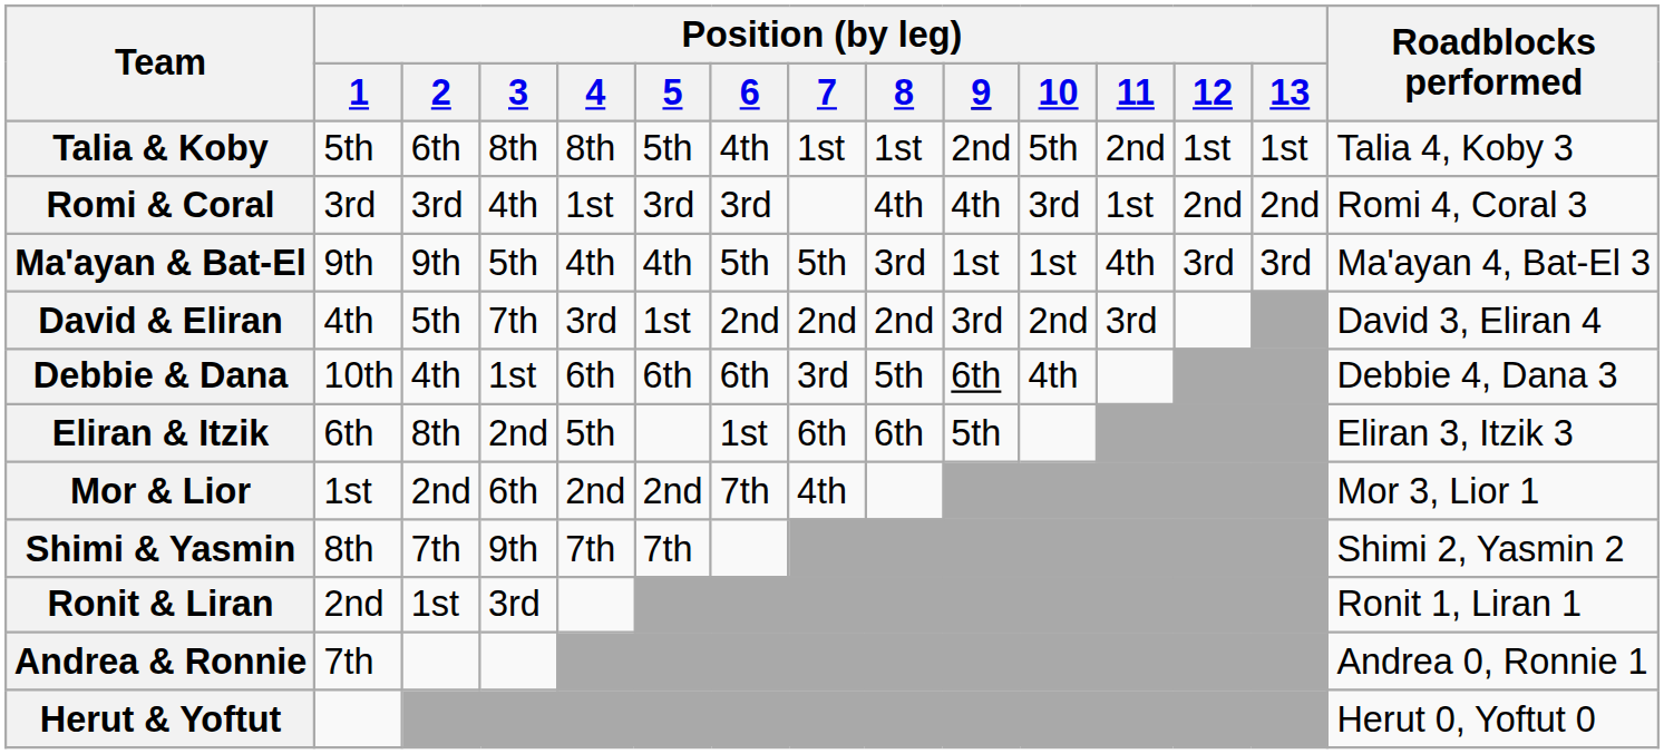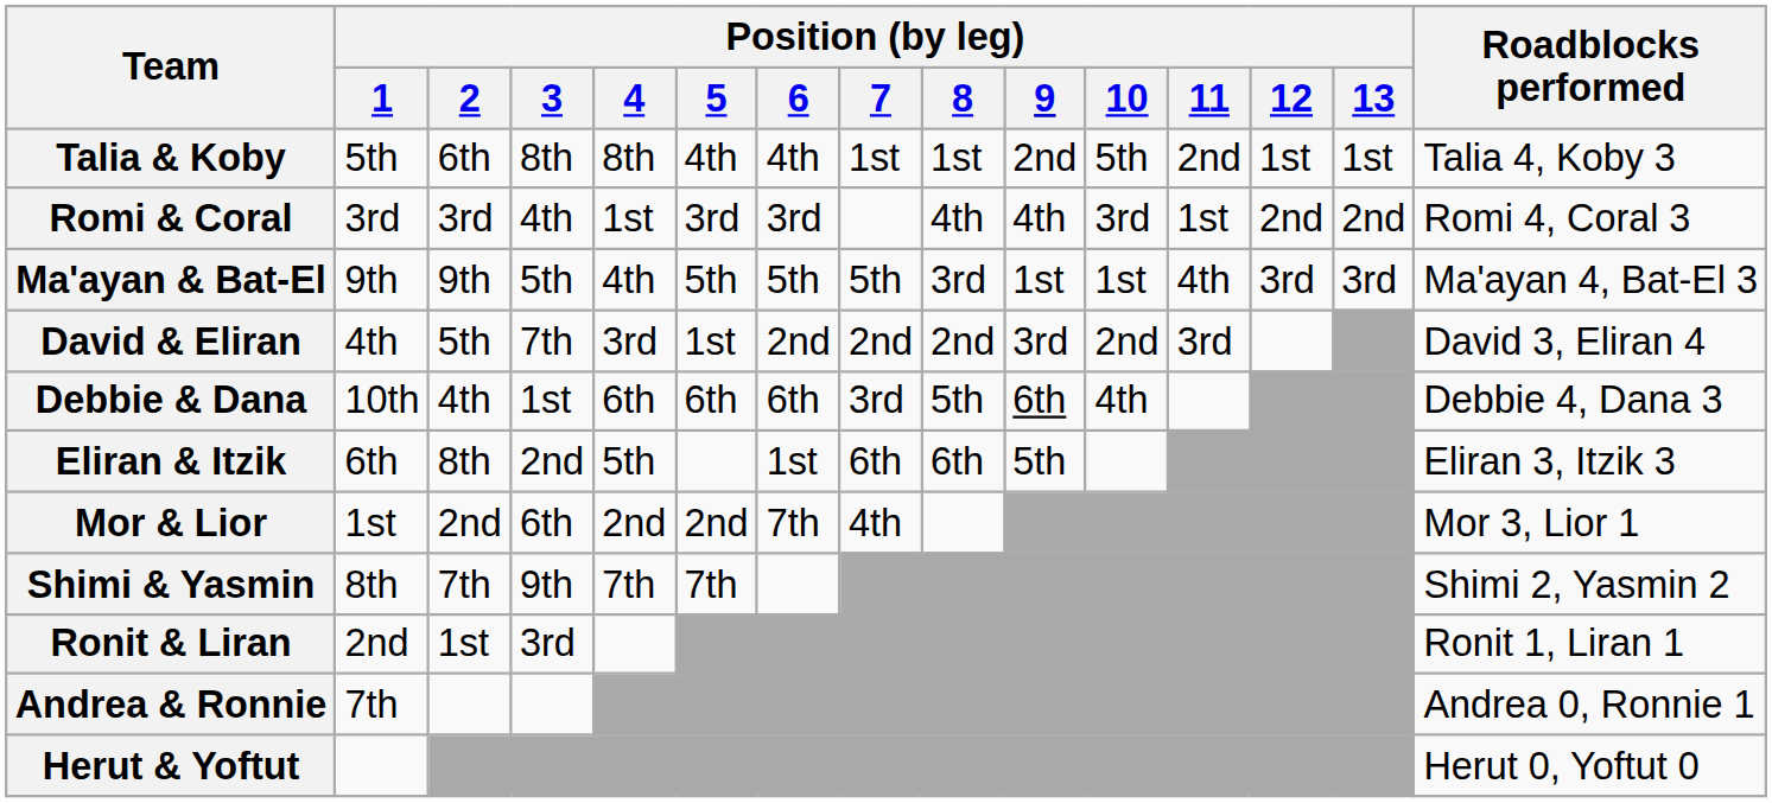Talia & Koby | Position (by leg) / 5: 5th -> 4th
Ma'ayan & Bat-El | Position (by leg) / 5: 4th -> 5th
